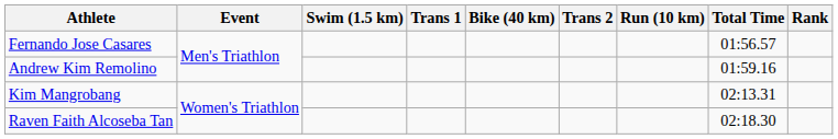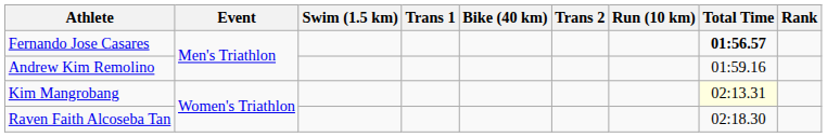Fernando Jose Casares | Total Time: normal -> bold
Kim Mangrobang | Total Time: no background -> lightyellow background
